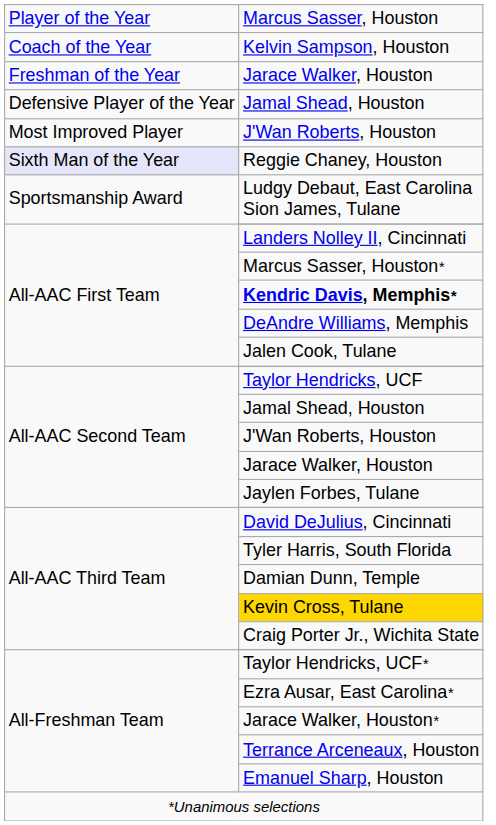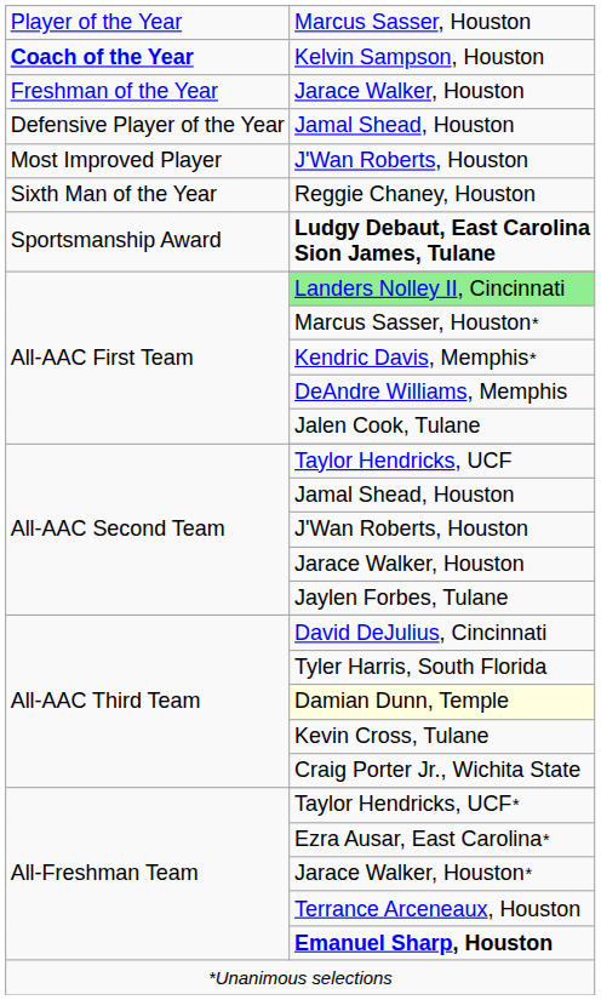Kelvin Sampson, Houston | column 1: normal -> bold
Reggie Chaney, Houston | column 1: lavender background -> no background
Ludgy Debaut, East Carolina Sion James, Tulane | column 2: normal -> bold
Landers Nolley II, Cincinnati | column 2: no background -> lightgreen background
Kendric Davis, Memphis* | column 2: bold -> normal
Damian Dunn, Temple | column 2: no background -> lightyellow background
Kevin Cross, Tulane | column 2: gold background -> no background
Emanuel Sharp, Houston | column 2: normal -> bold
